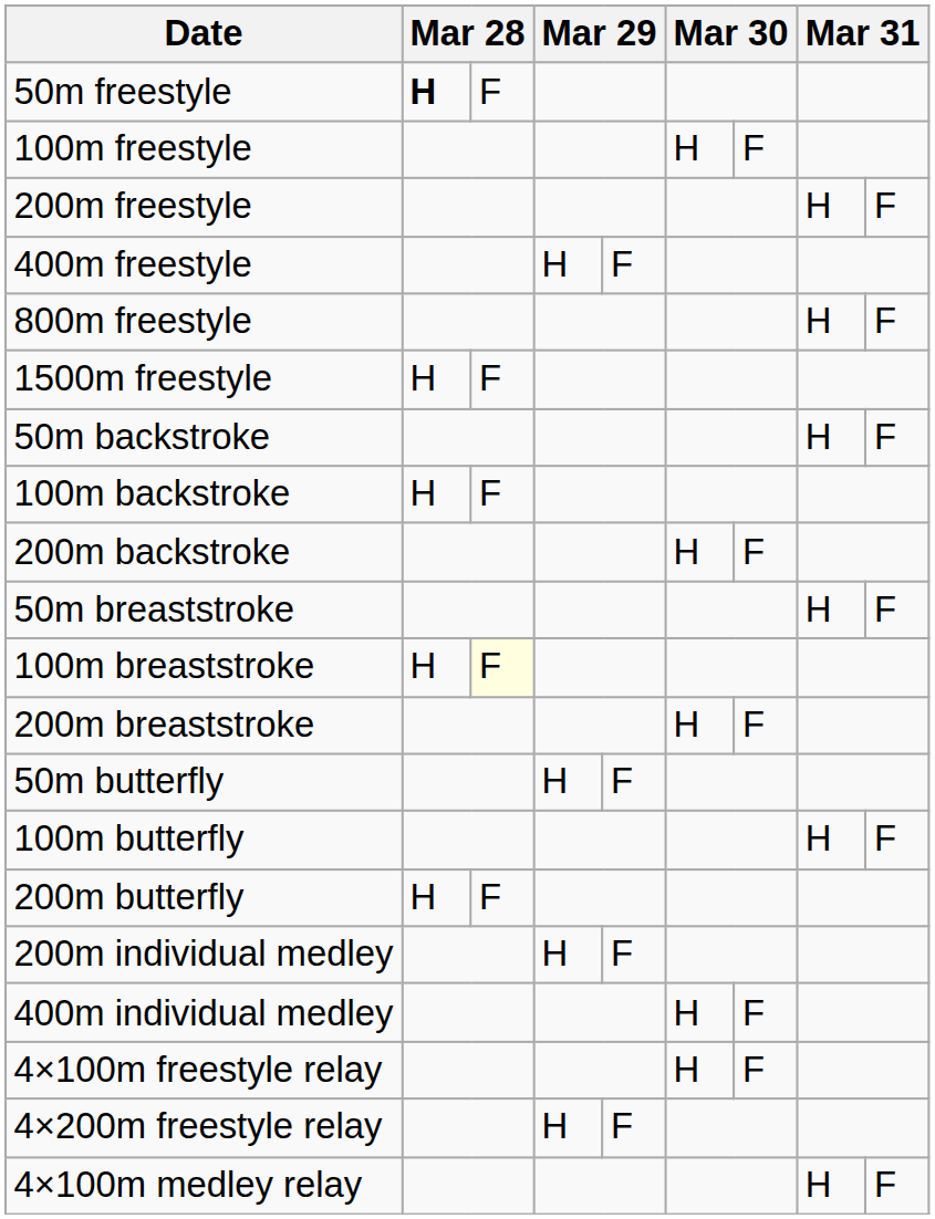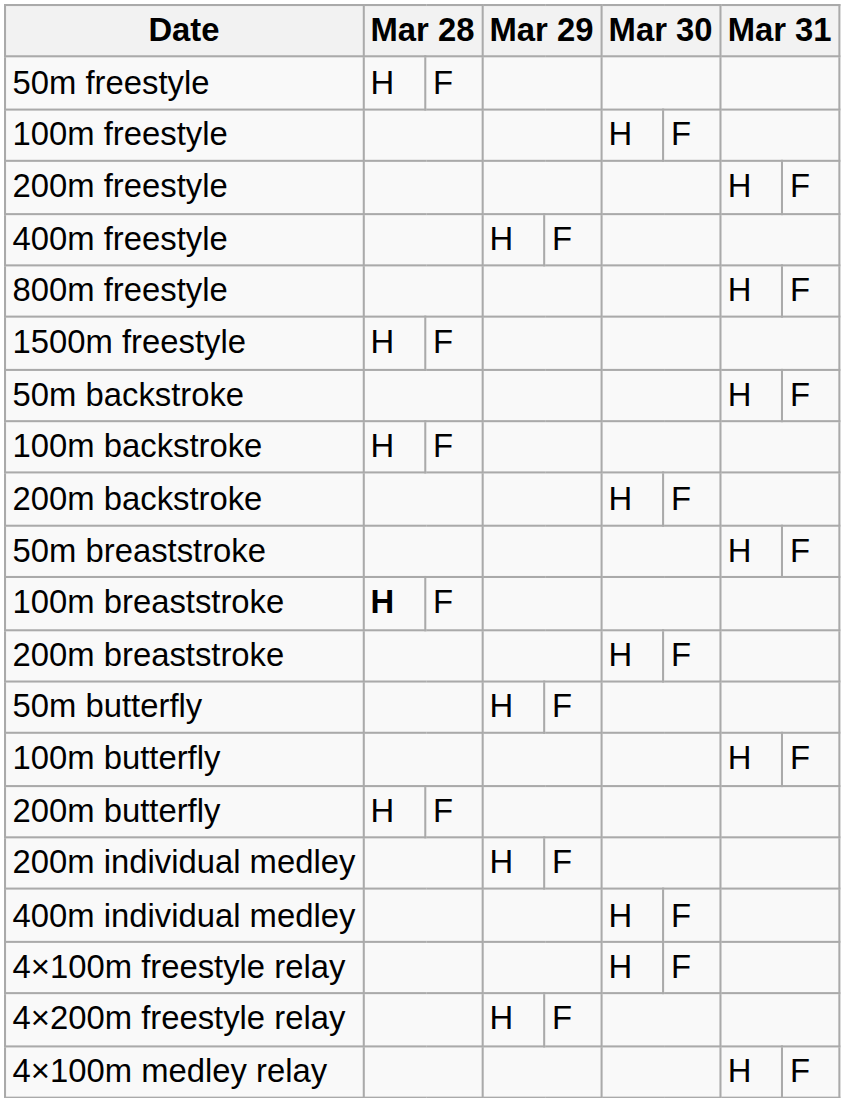50m freestyle | column 2: bold -> normal
100m breaststroke | column 2: normal -> bold
100m breaststroke | column 3: lightyellow background -> no background
